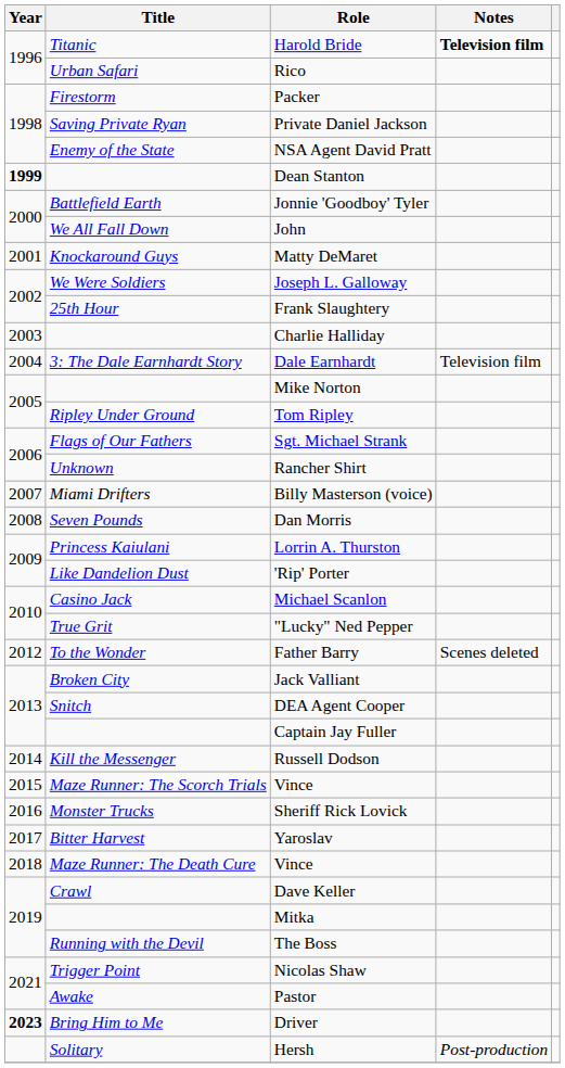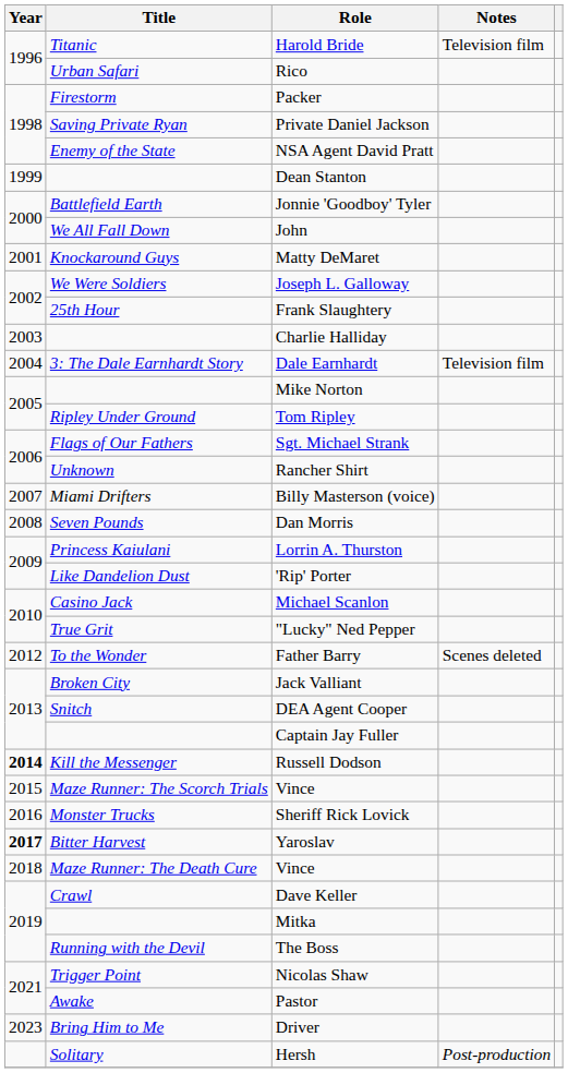Harold Bride | Notes: bold -> normal
Dean Stanton | Year: bold -> normal
Russell Dodson | Year: normal -> bold
Yaroslav | Year: normal -> bold
Driver | Year: bold -> normal
